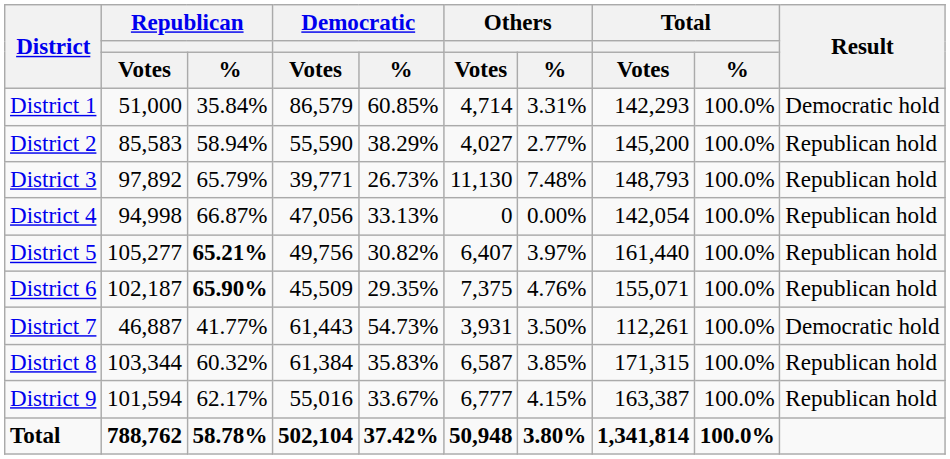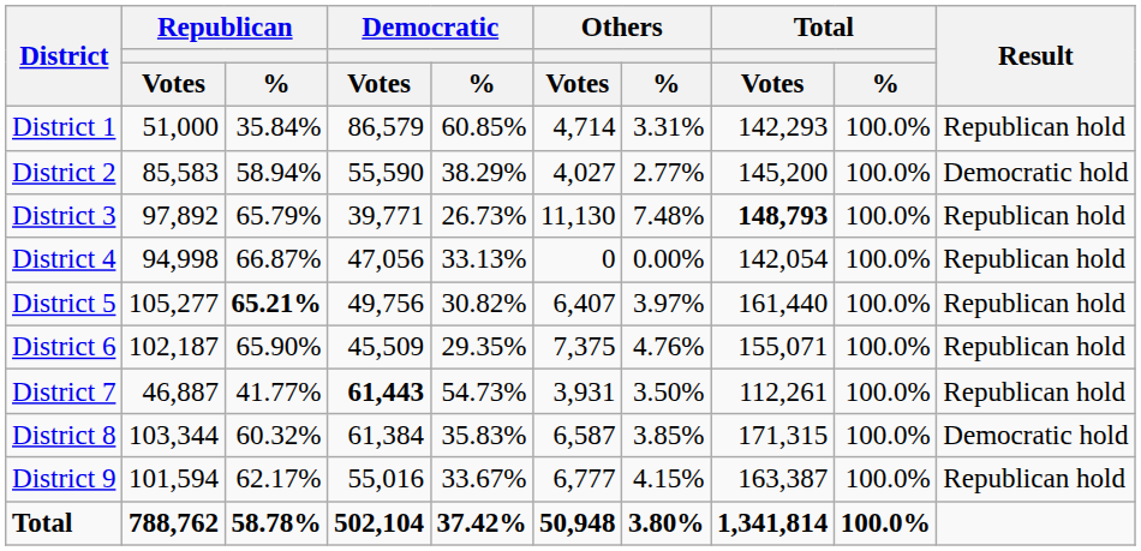District 1 | Result: Democratic hold -> Republican hold
District 2 | Result: Republican hold -> Democratic hold
District 3 | Total / Votes: normal -> bold
District 6 | Republican / %: bold -> normal
District 7 | Democratic / Votes: normal -> bold
District 7 | Result: Democratic hold -> Republican hold
District 8 | Result: Republican hold -> Democratic hold
